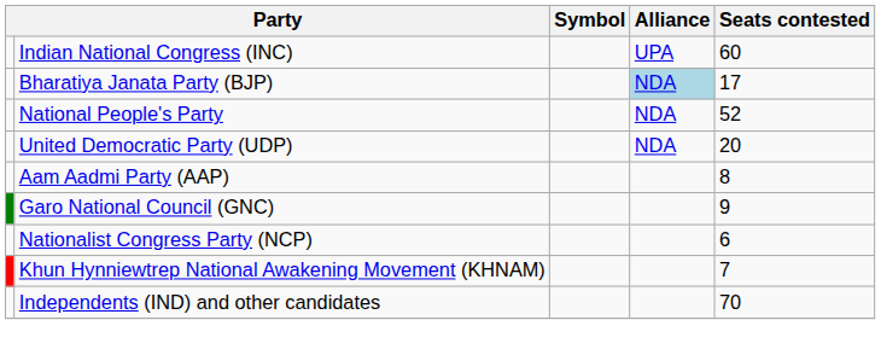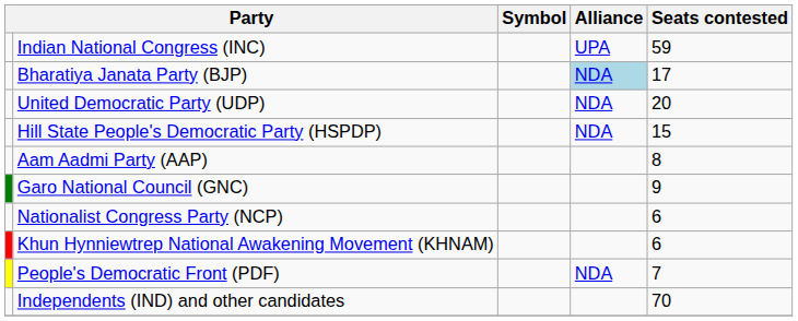Indian National Congress (INC) | Seats contested: 60 -> 59
- row: National People's Party | NDA | 52
+ row: Hill State People's Democratic Party (HSPDP) | NDA | 15
Khun Hynniewtrep National Awakening Movement (KHNAM) | Seats contested: 7 -> 6
+ row: People's Democratic Front (PDF) | NDA | 7
